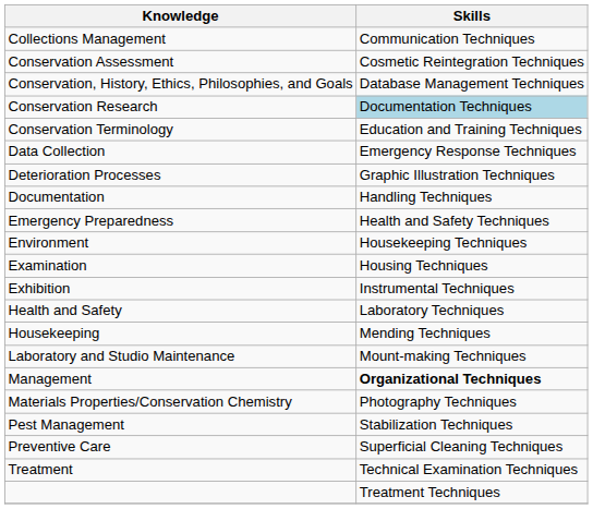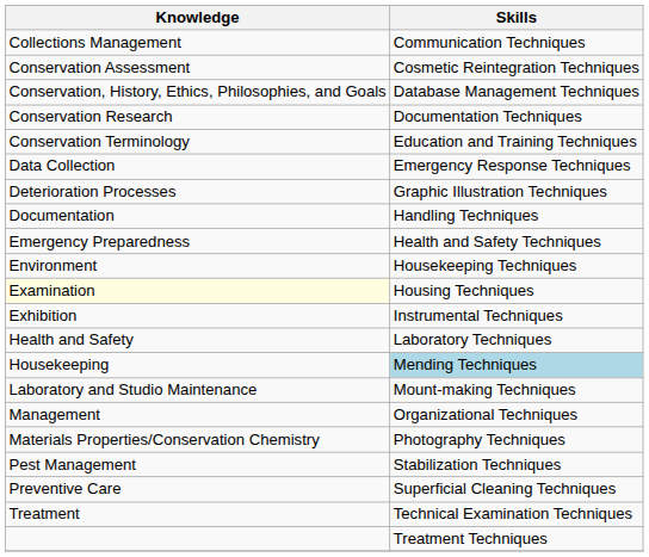row 5 | Skills: lightblue background -> no background
row 12 | Knowledge: no background -> lightyellow background
row 15 | Skills: no background -> lightblue background
row 17 | Skills: bold -> normal
